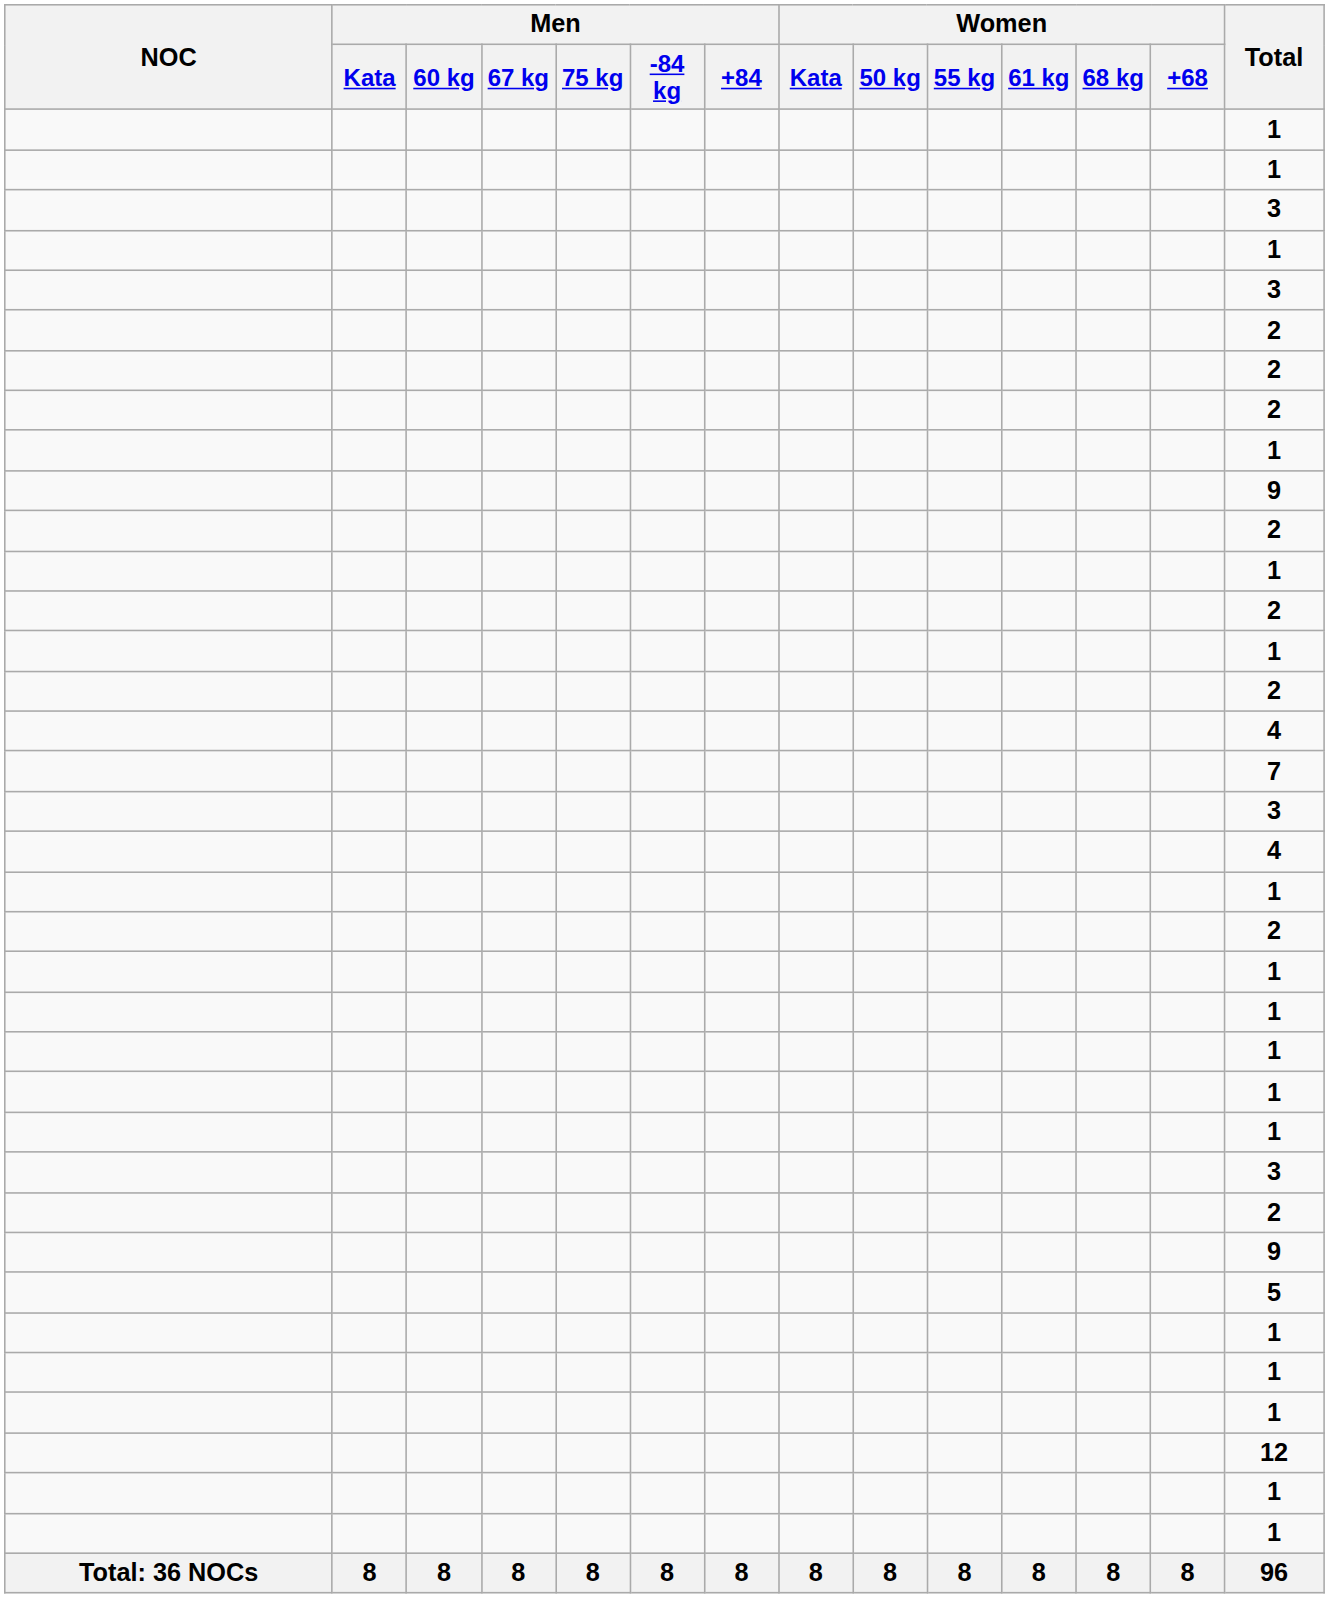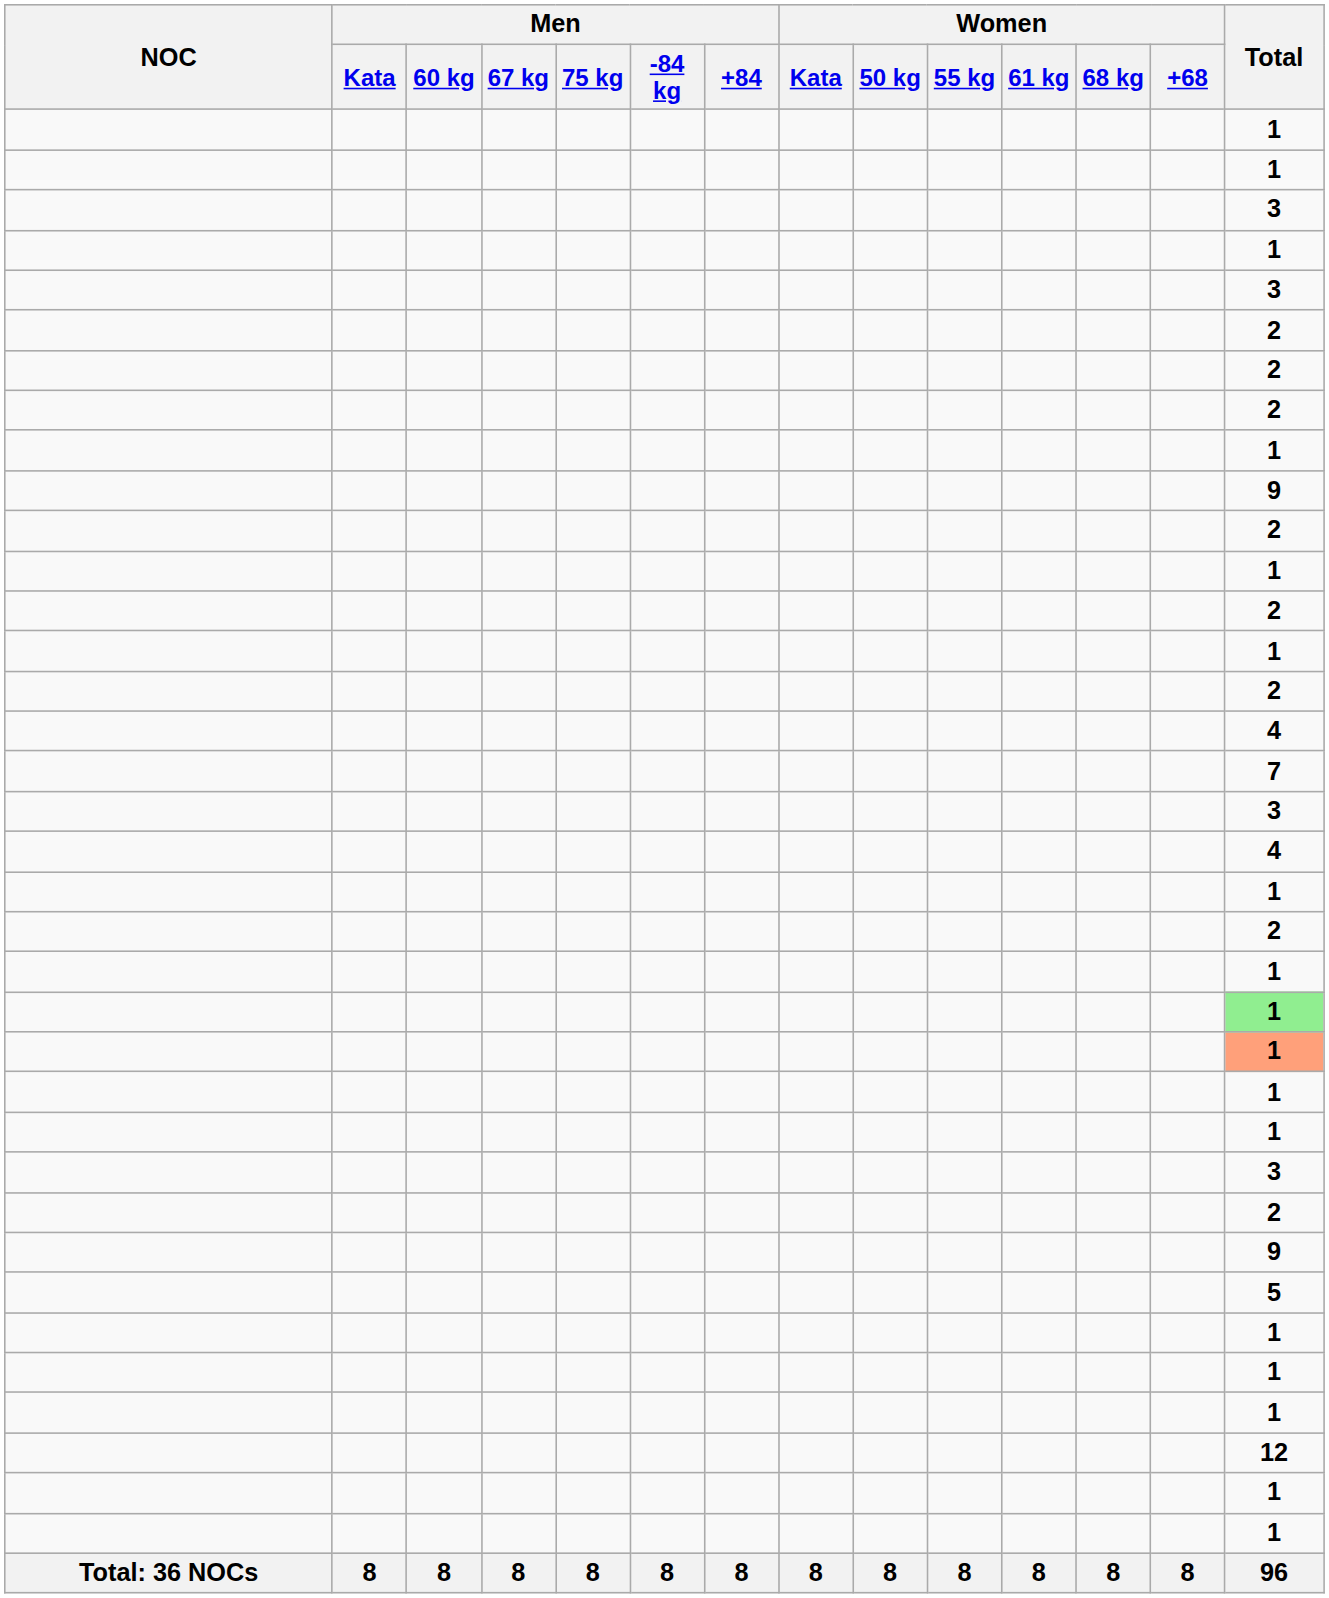row 25 | Total: no background -> lightgreen background
row 26 | Total: no background -> lightsalmon background
